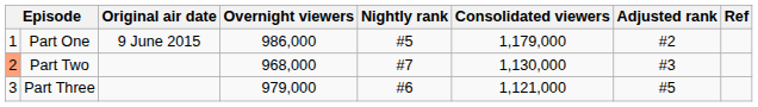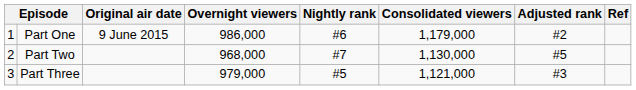Part One | Nightly rank: #5 -> #6
Part Two | column 1: lightsalmon background -> no background
Part Two | Adjusted rank: #3 -> #5
Part Three | Nightly rank: #6 -> #5
Part Three | Adjusted rank: #5 -> #3
